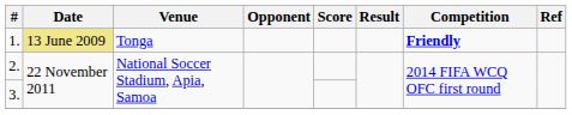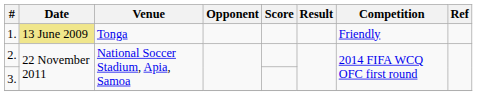1. | Competition: bold -> normal
